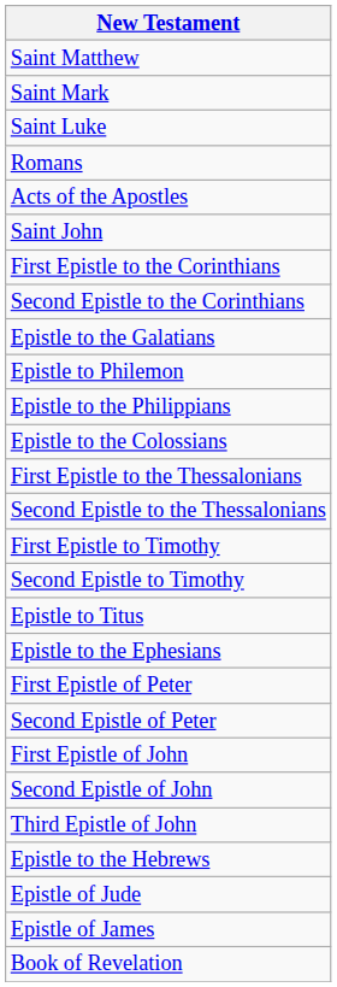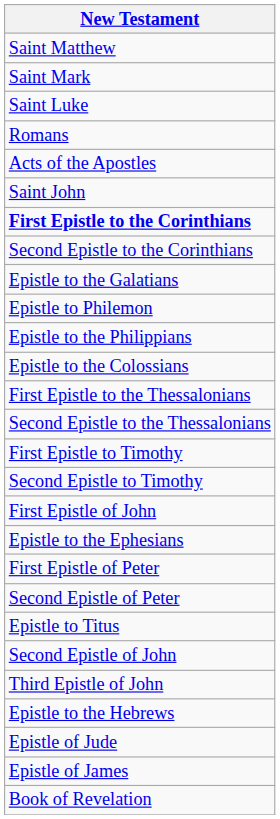row 8 | column 1: normal -> bold
row 18 | column 1: Epistle to Titus -> First Epistle of John
row 22 | column 1: First Epistle of John -> Epistle to Titus
